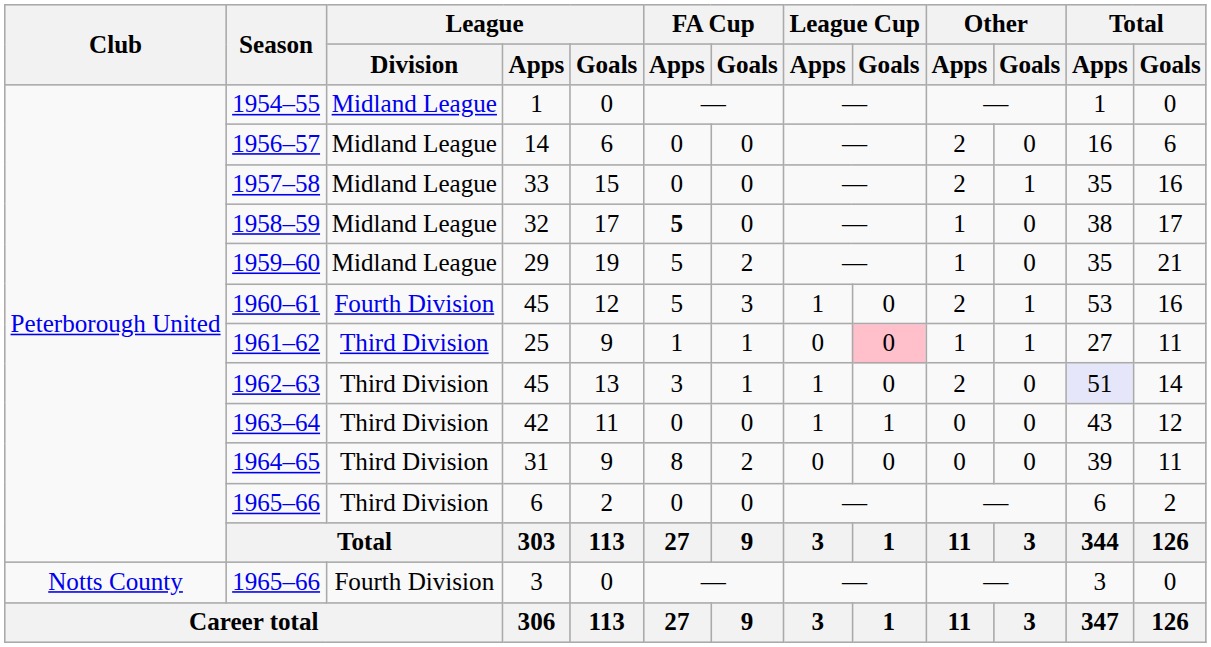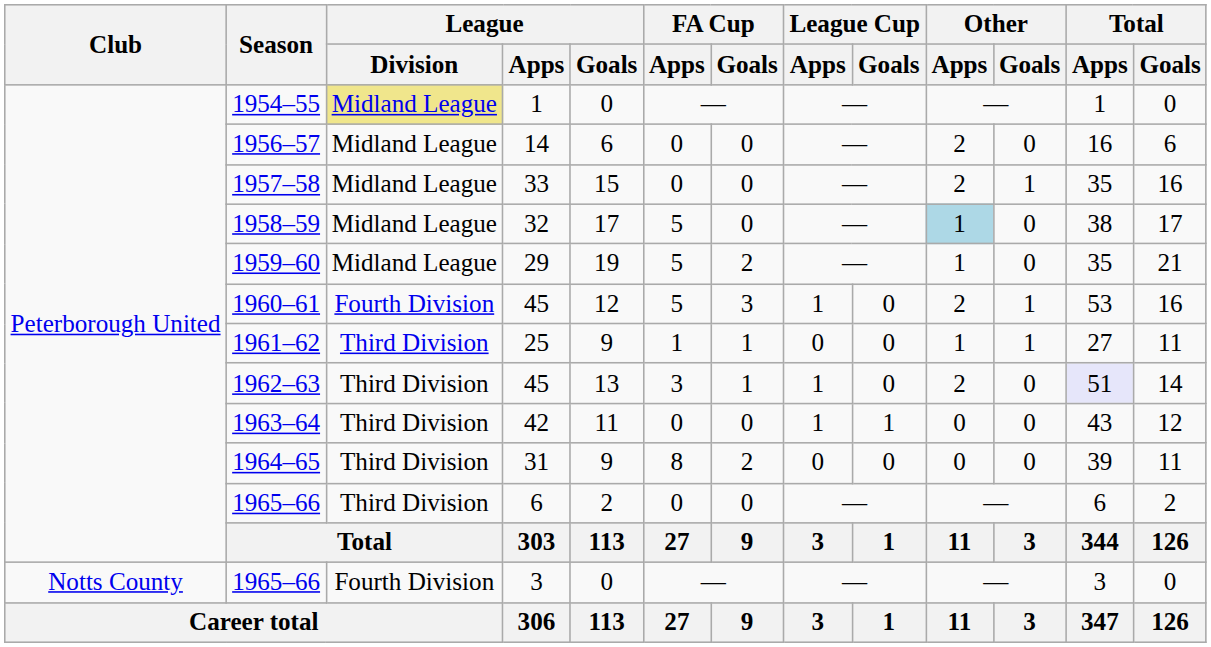1954–55 | League / Division: no background -> khaki background
1958–59 | FA Cup / Apps: bold -> normal
1958–59 | Other / Apps: no background -> lightblue background
1961–62 | League Cup / Goals: pink background -> no background
